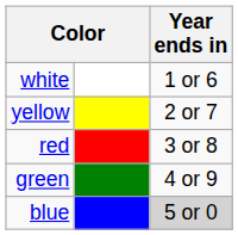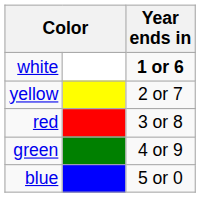white | Year ends in: normal -> bold
blue | Year ends in: lightgrey background -> no background
